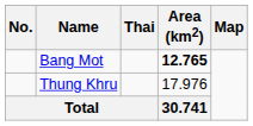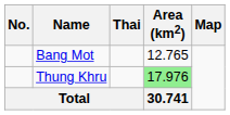Bang Mot | Area (km2): bold -> normal
Thung Khru | Area (km2): no background -> lightgreen background
